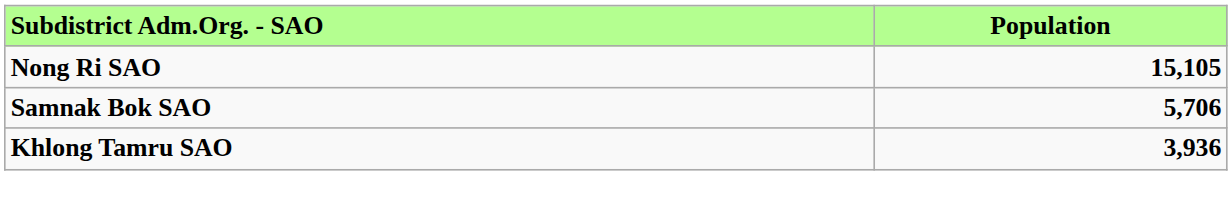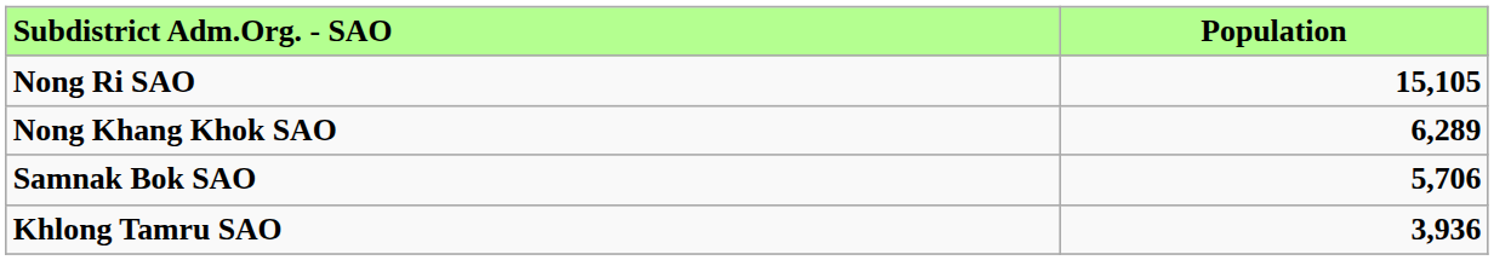+ row: Nong Khang Khok SAO | 6,289
